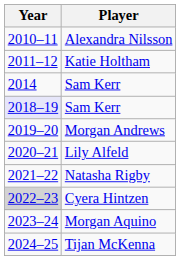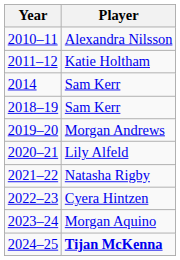row 5 | Year: lavender background -> no background
row 9 | Year: lightgrey background -> no background
row 11 | Player: normal -> bold
